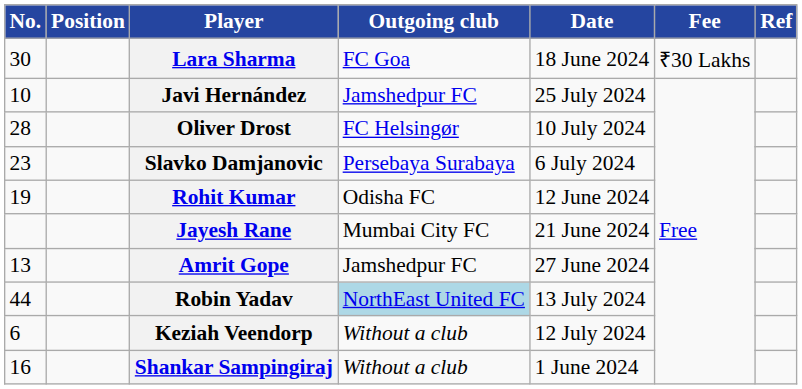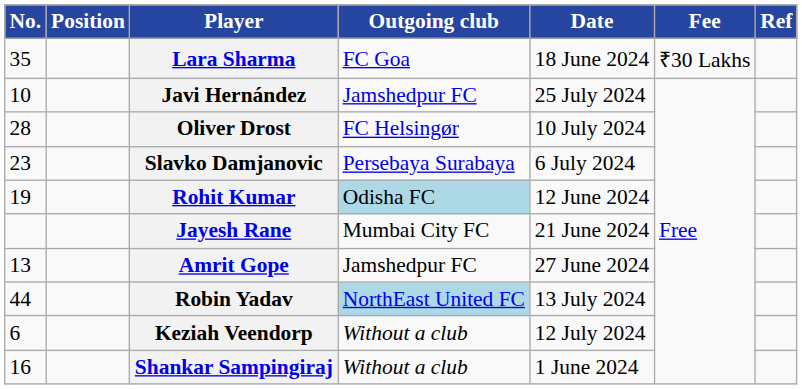Lara Sharma | No.: 30 -> 35
Rohit Kumar | Outgoing club: no background -> lightblue background
